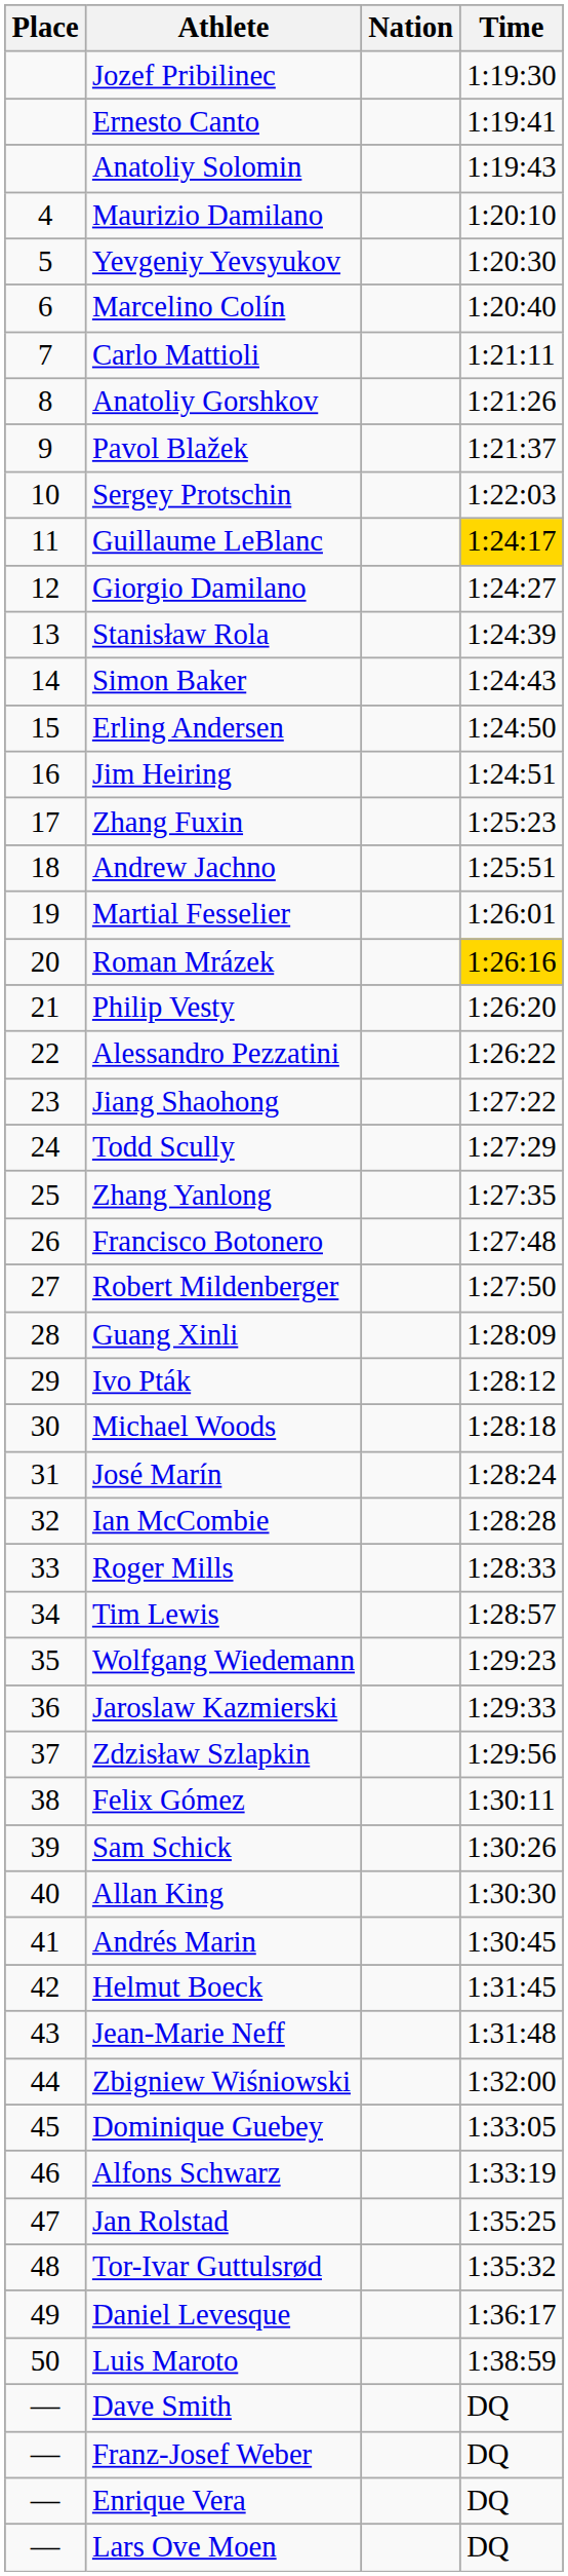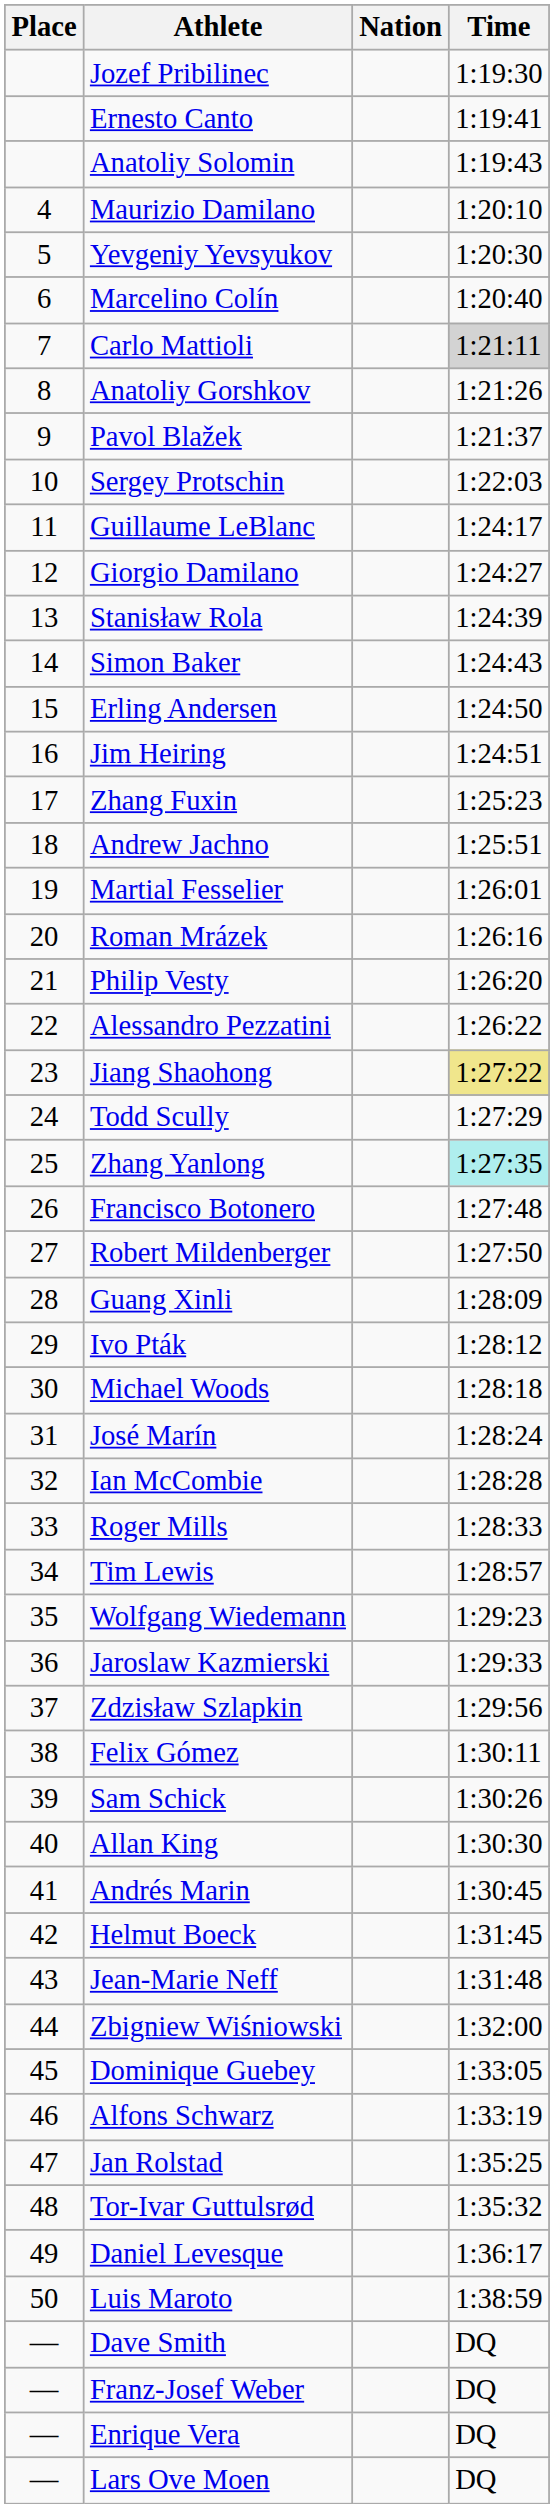Carlo Mattioli | Time: no background -> lightgrey background
Guillaume LeBlanc | Time: gold background -> no background
Roman Mrázek | Time: gold background -> no background
Jiang Shaohong | Time: no background -> khaki background
Zhang Yanlong | Time: no background -> paleturquoise background
